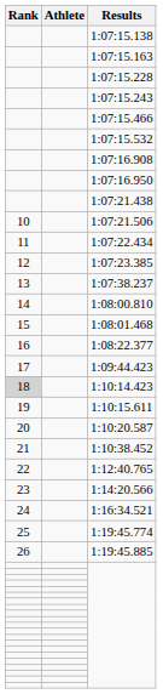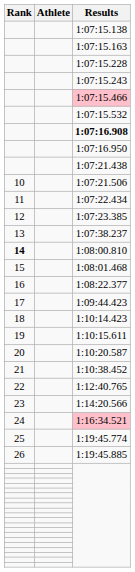1:07:15.466 | Results: no background -> pink background
1:07:16.908 | Results: normal -> bold
1:08:00.810 | Rank: normal -> bold
1:10:14.423 | Rank: lightgrey background -> no background
1:16:34.521 | Results: no background -> pink background
